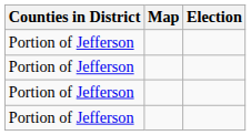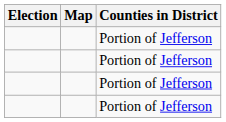columns swapped: Election <-> Counties in District
